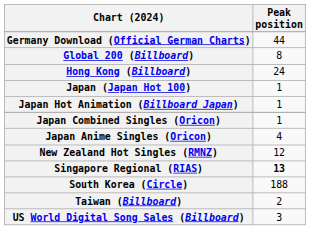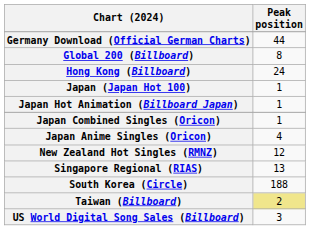Singapore Regional (RIAS) | Peak position: bold -> normal
Taiwan (Billboard) | Peak position: no background -> khaki background
